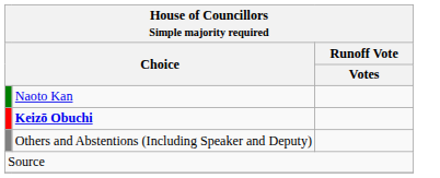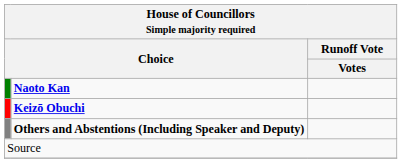Naoto Kan | column 2: normal -> bold
Others and Abstentions (Including Speaker and Deputy) | column 2: normal -> bold
